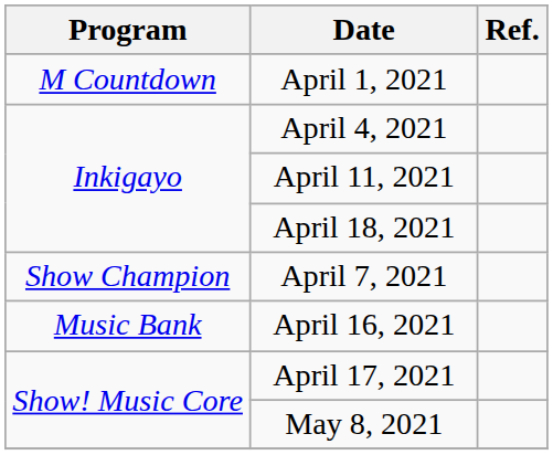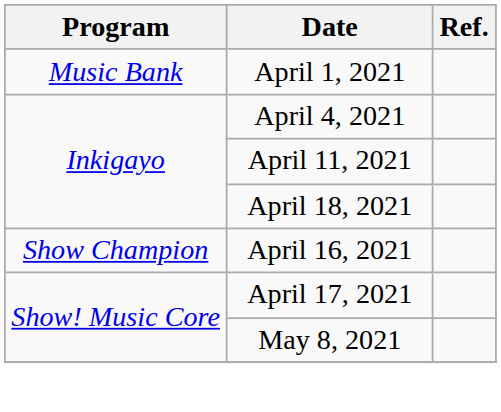April 1, 2021 | Program: M Countdown -> Music Bank
- row: Show Champion | April 7, 2021
April 16, 2021 | Program: Music Bank -> Show Champion
